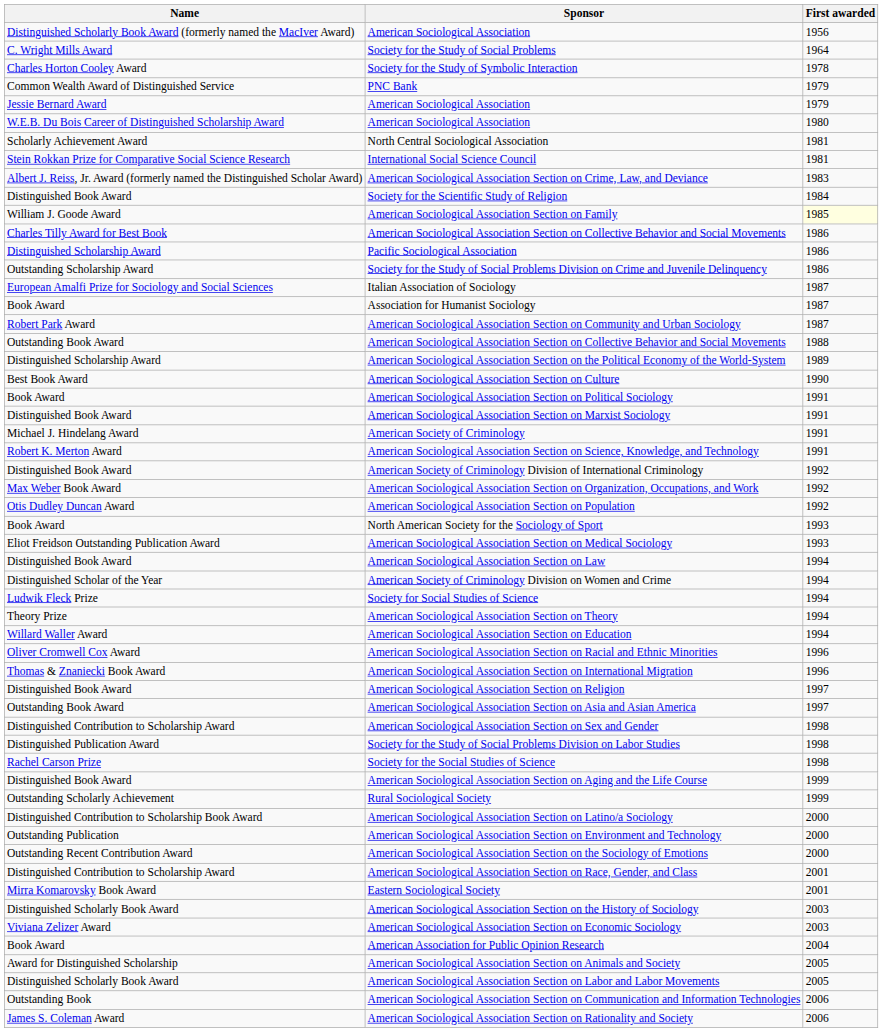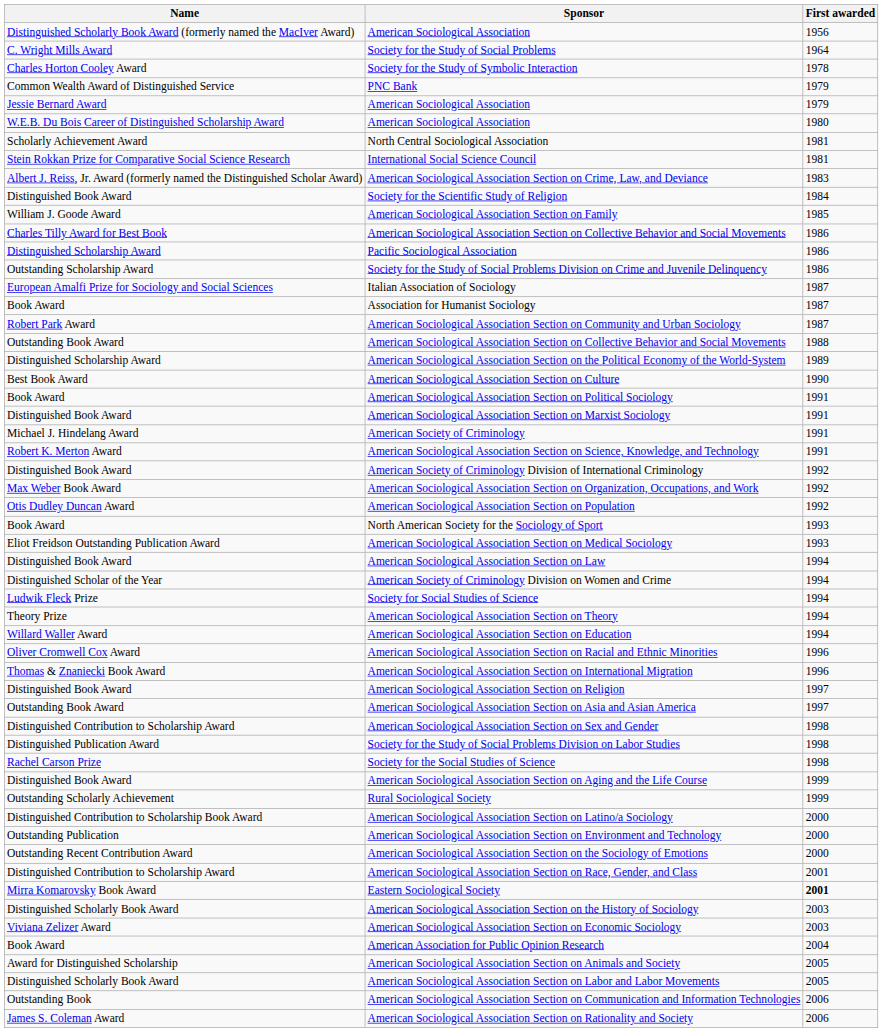American Sociological Association Section on Family | First awarded: lightyellow background -> no background
Eastern Sociological Society | First awarded: normal -> bold
